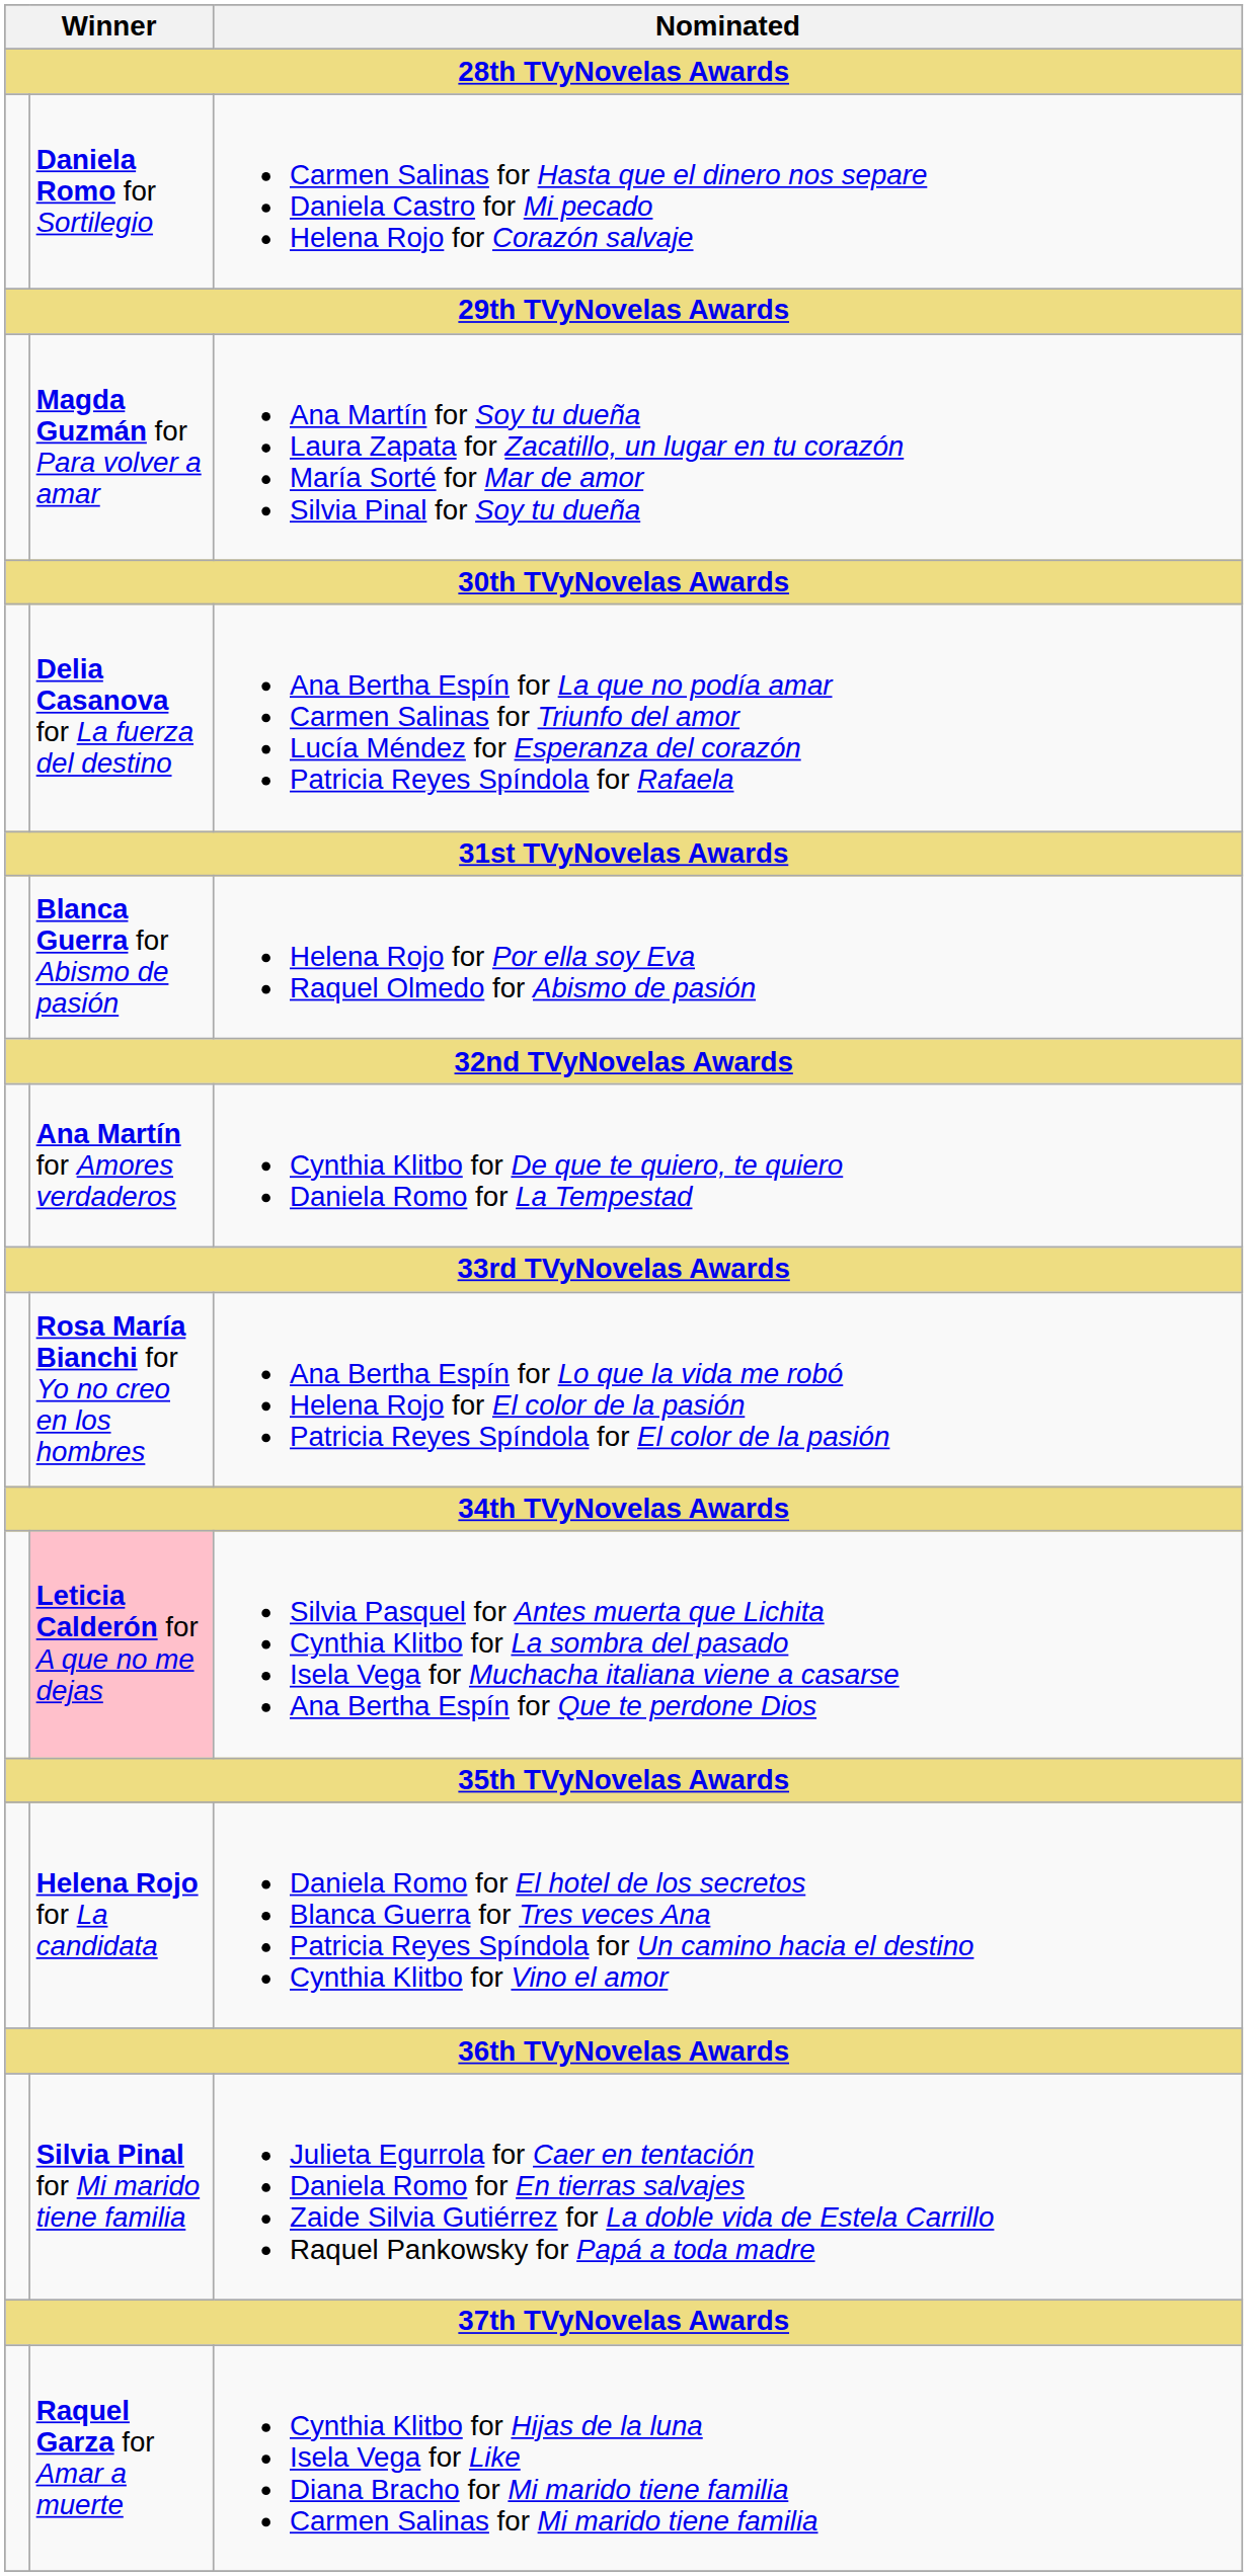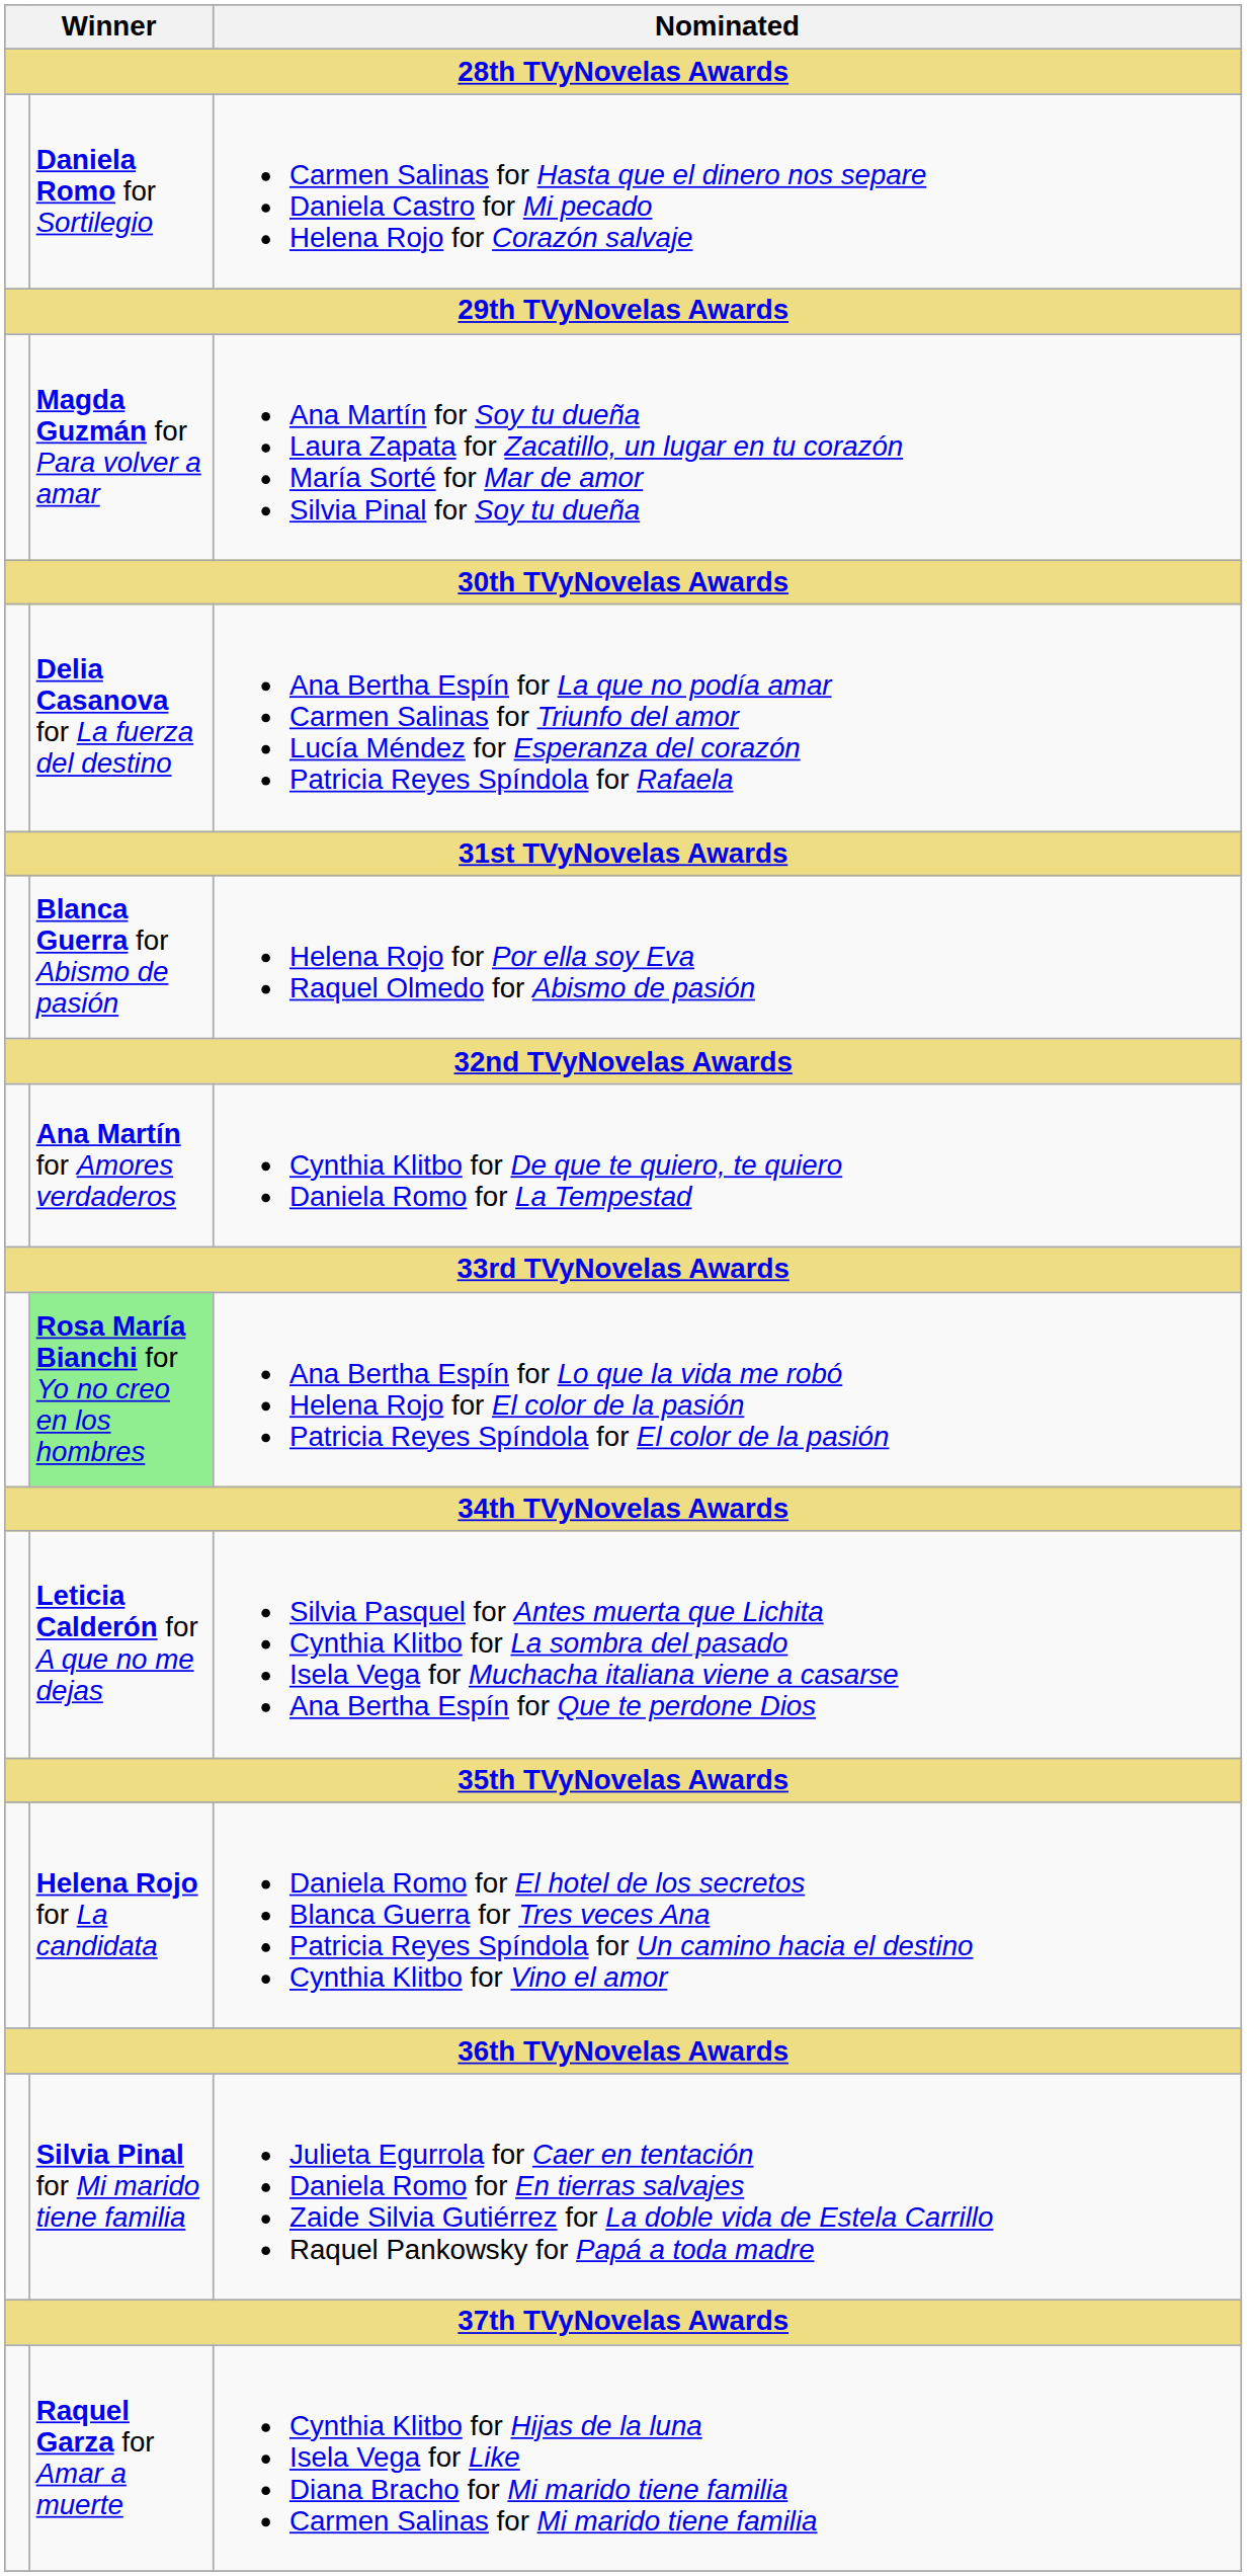Rosa María Bianchi for Yo no creo en los hombres | column 2: no background -> lightgreen background
Leticia Calderón for A que no me dejas | column 2: pink background -> no background
